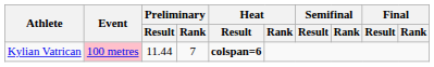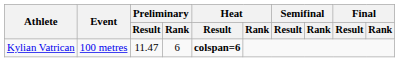Kylian Vatrican | Event: pink background -> no background
Kylian Vatrican | Preliminary / Result: 11.44 -> 11.47
Kylian Vatrican | Preliminary / Rank: 7 -> 6
